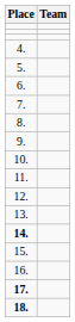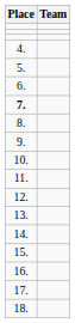row 8 | Place: normal -> bold
row 15 | Place: bold -> normal
row 18 | Place: bold -> normal
row 19 | Place: bold -> normal
